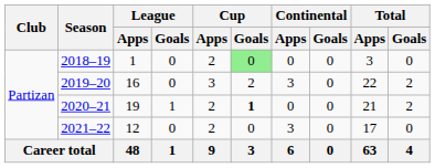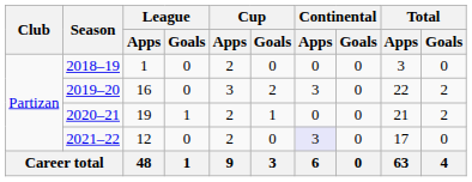2018–19 | Cup / Goals: lightgreen background -> no background
2020–21 | Cup / Goals: bold -> normal
2021–22 | Continental / Apps: no background -> lavender background
